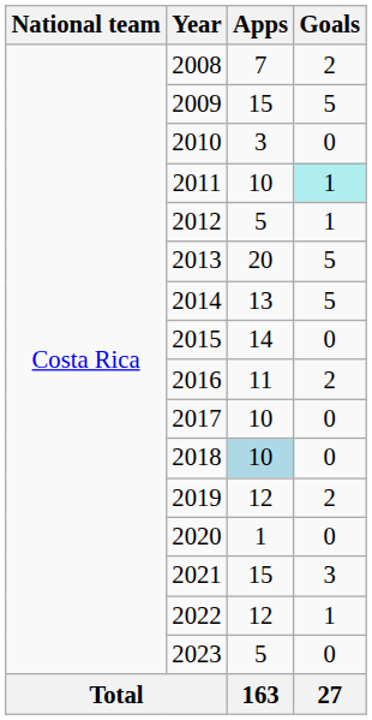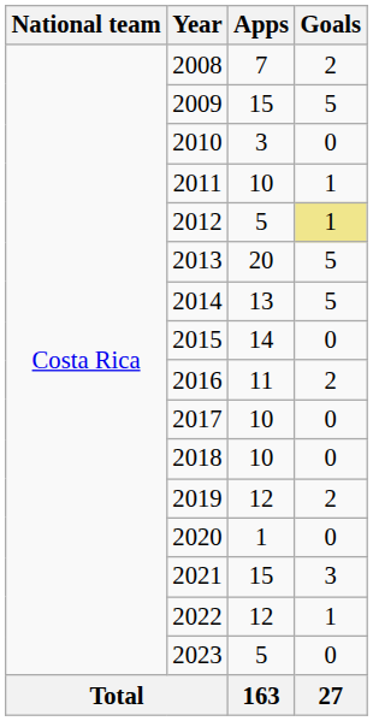2011 | Goals: paleturquoise background -> no background
2012 | Goals: no background -> khaki background
2018 | Apps: lightblue background -> no background
